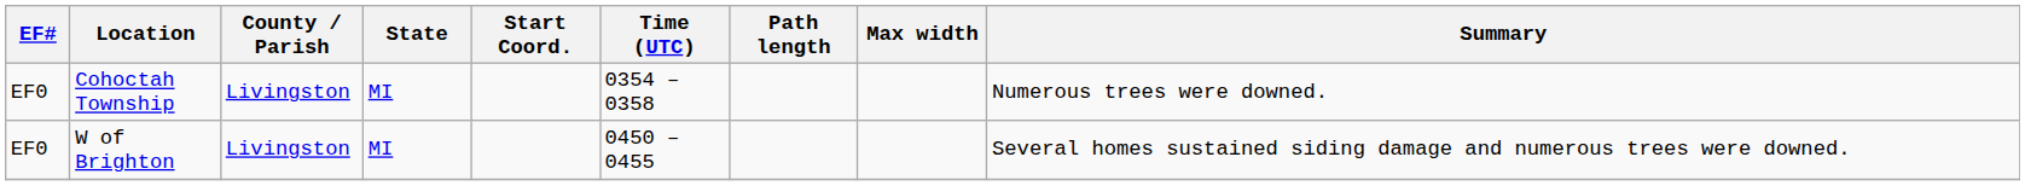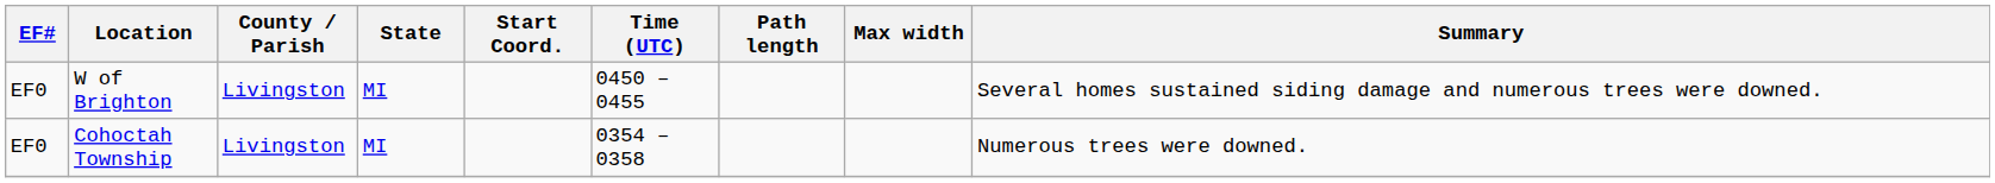rows swapped: Cohoctah Township <-> W of Brighton
